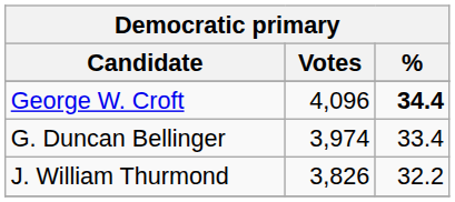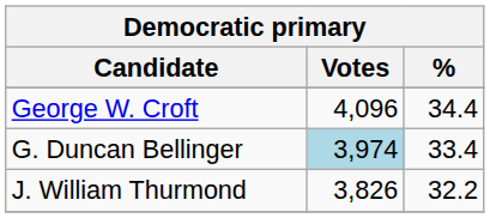George W. Croft | %: bold -> normal
G. Duncan Bellinger | Votes: no background -> lightblue background
